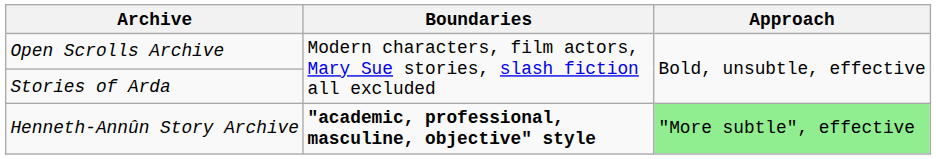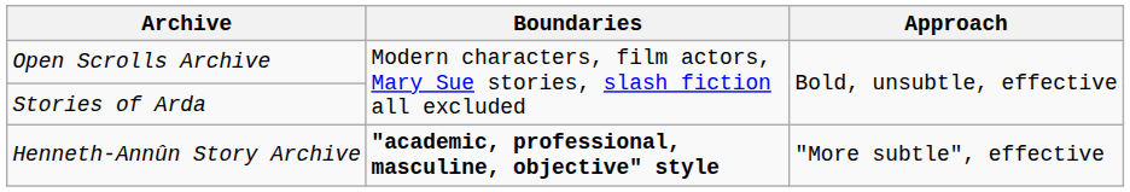Henneth-Annûn Story Archive | Approach: lightgreen background -> no background
